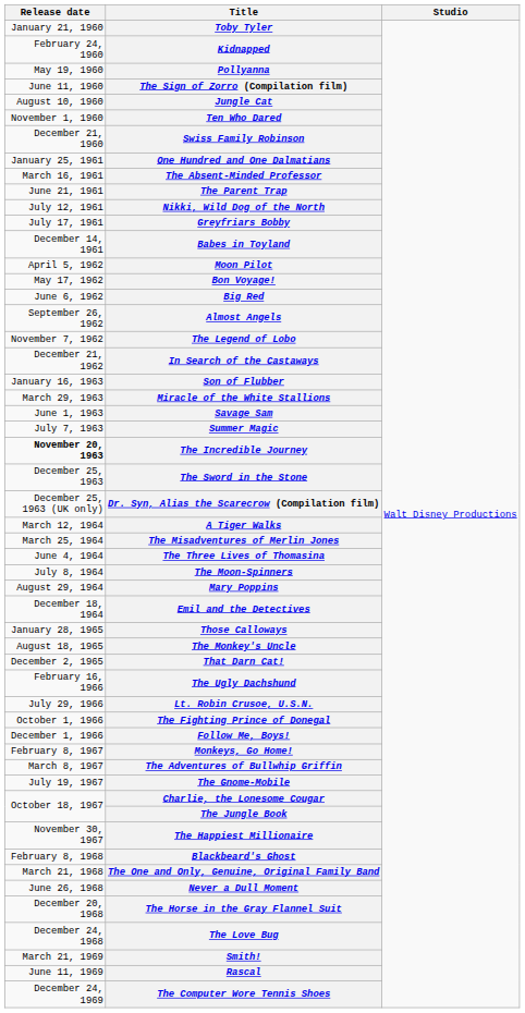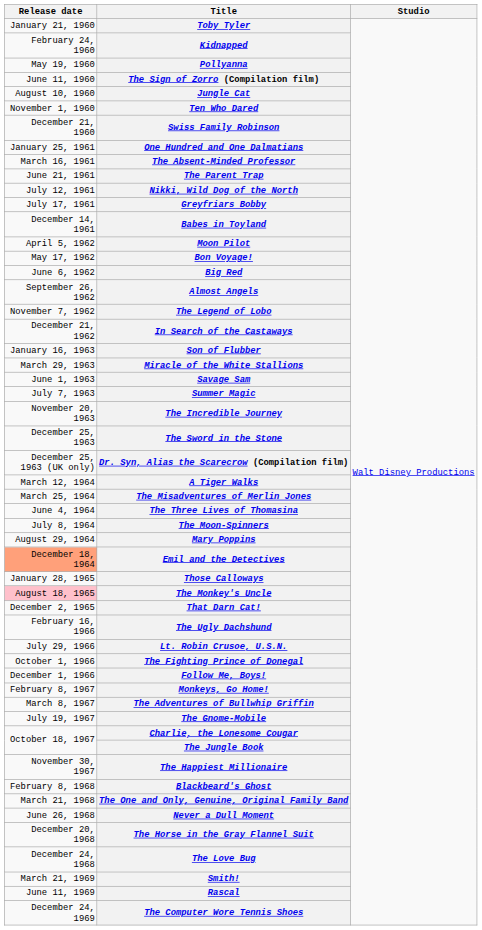The Incredible Journey | Release date: bold -> normal
Emil and the Detectives | Release date: no background -> lightsalmon background
The Monkey's Uncle | Release date: no background -> pink background
